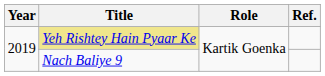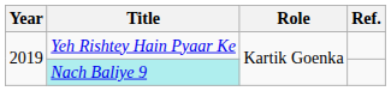Yeh Rishtey Hain Pyaar Ke | Title: khaki background -> no background
Nach Baliye 9 | Title: no background -> paleturquoise background
